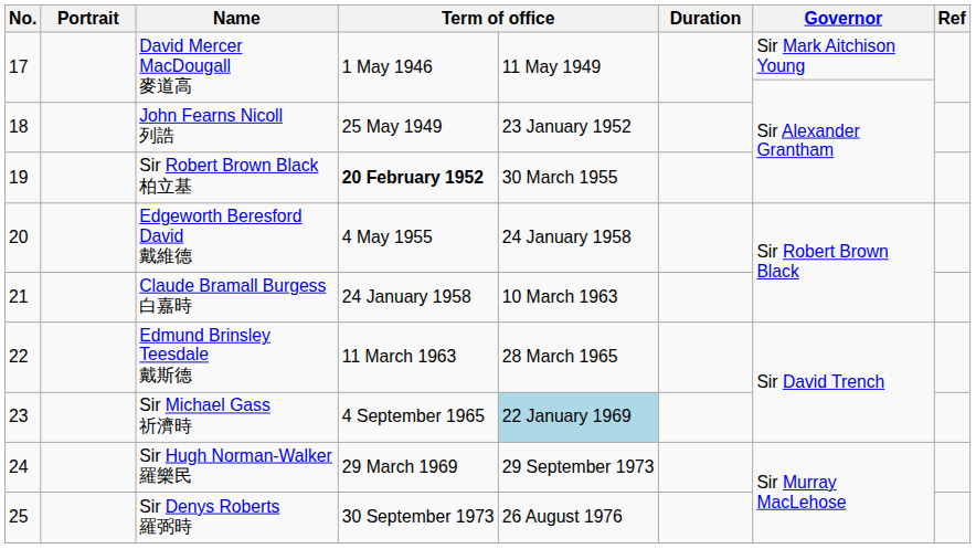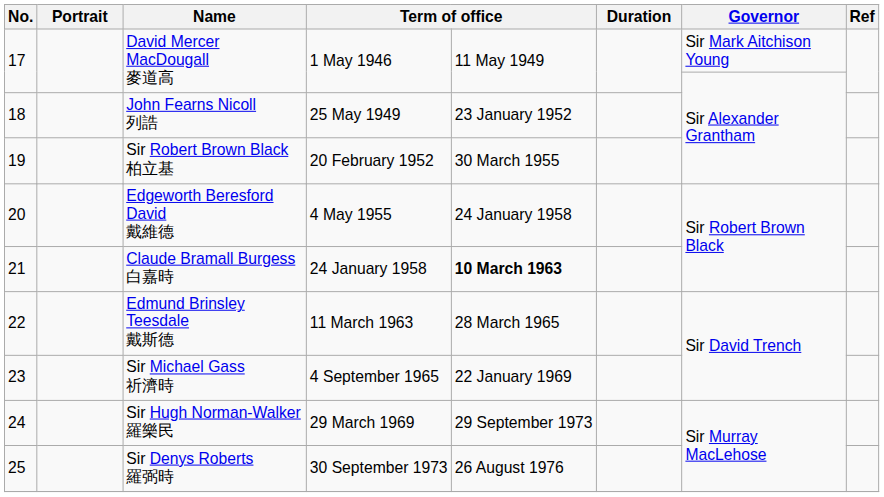19 | column 4: bold -> normal
21 | column 5: normal -> bold
23 | column 5: lightblue background -> no background
